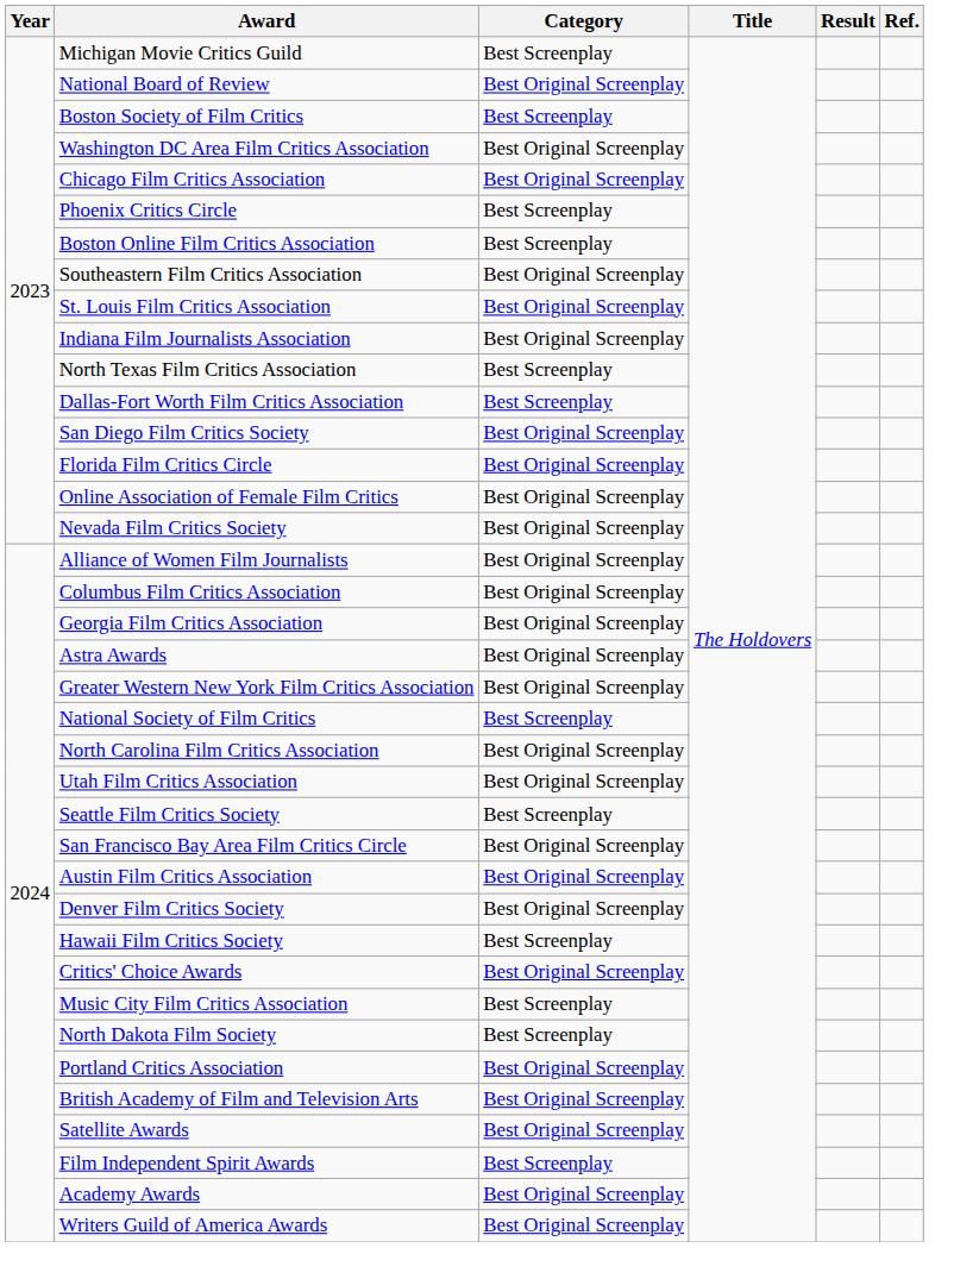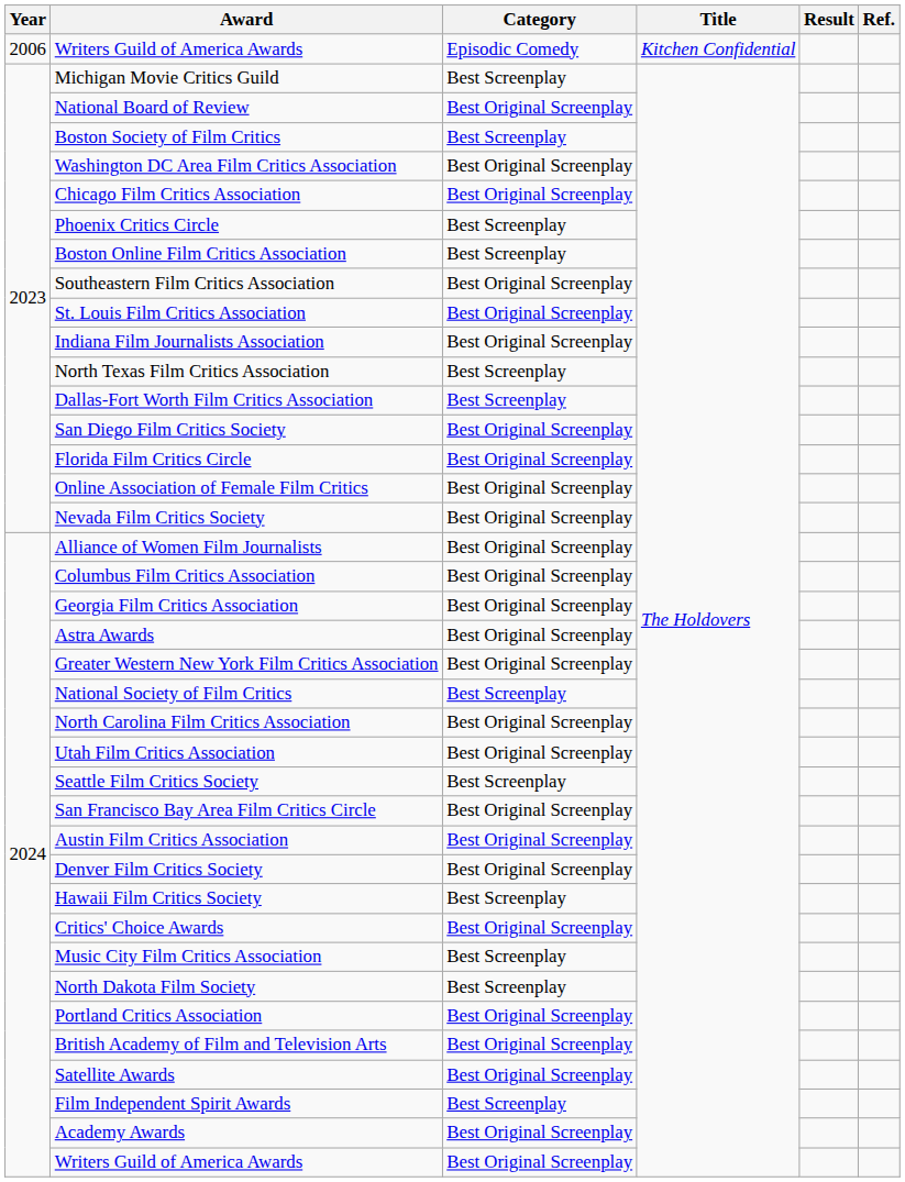+ row: 2006 | Writers Guild of America Awards | Episodic Comedy | Kitchen Confidential
